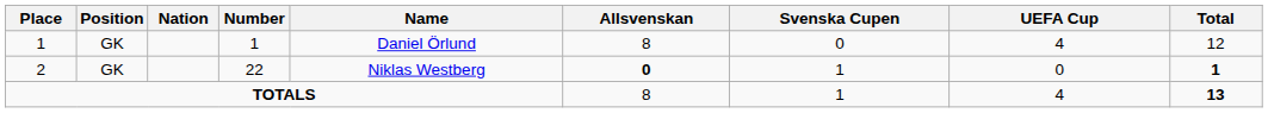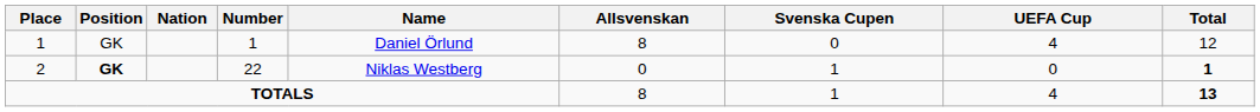2 | Position: normal -> bold
2 | Allsvenskan: bold -> normal
